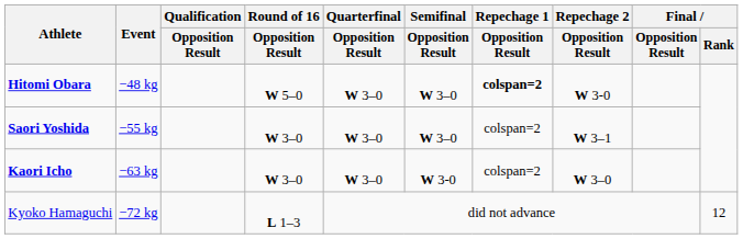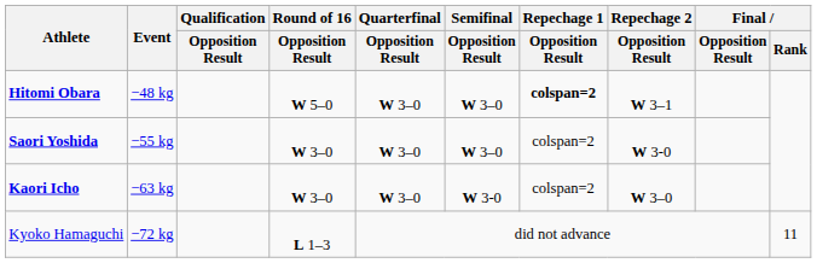Hitomi Obara | Repechage 2 / Opposition Result: W 3-0 -> W 3–1
Saori Yoshida | Repechage 2 / Opposition Result: W 3–1 -> W 3-0
Kyoko Hamaguchi | Final / Rank: 12 -> 11
